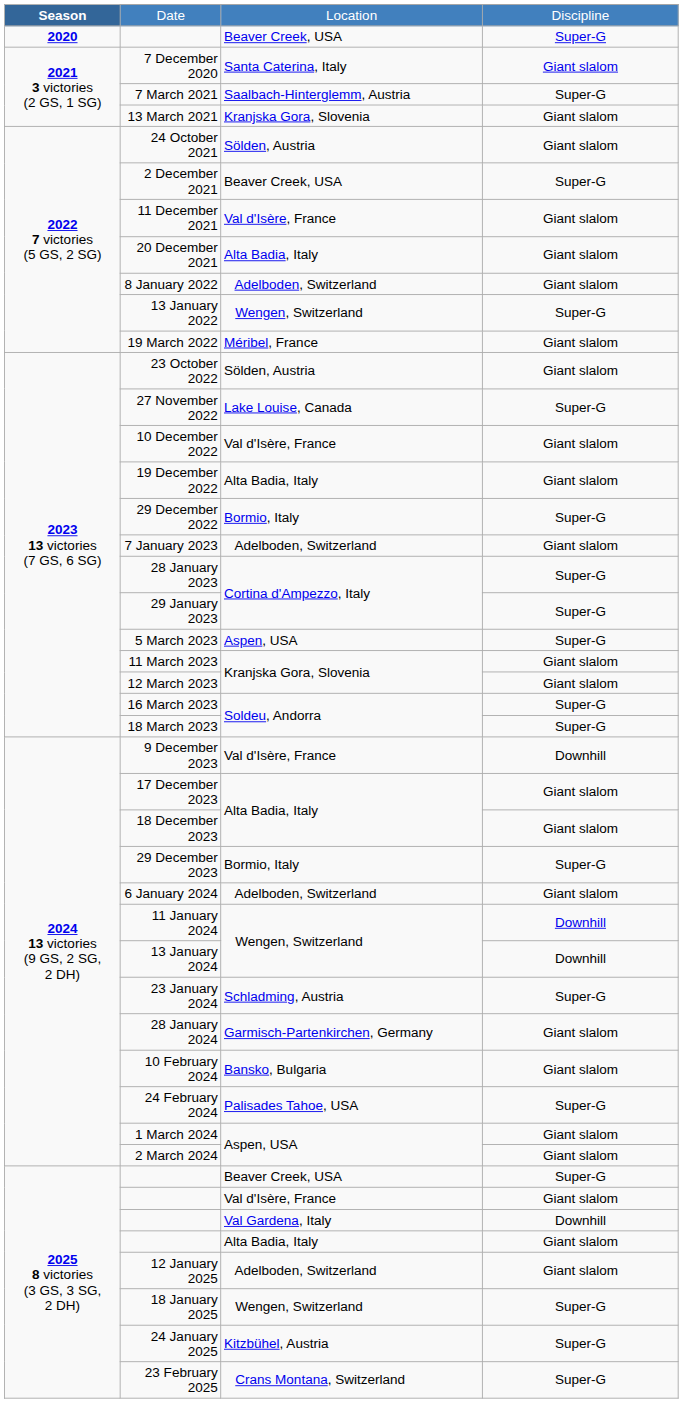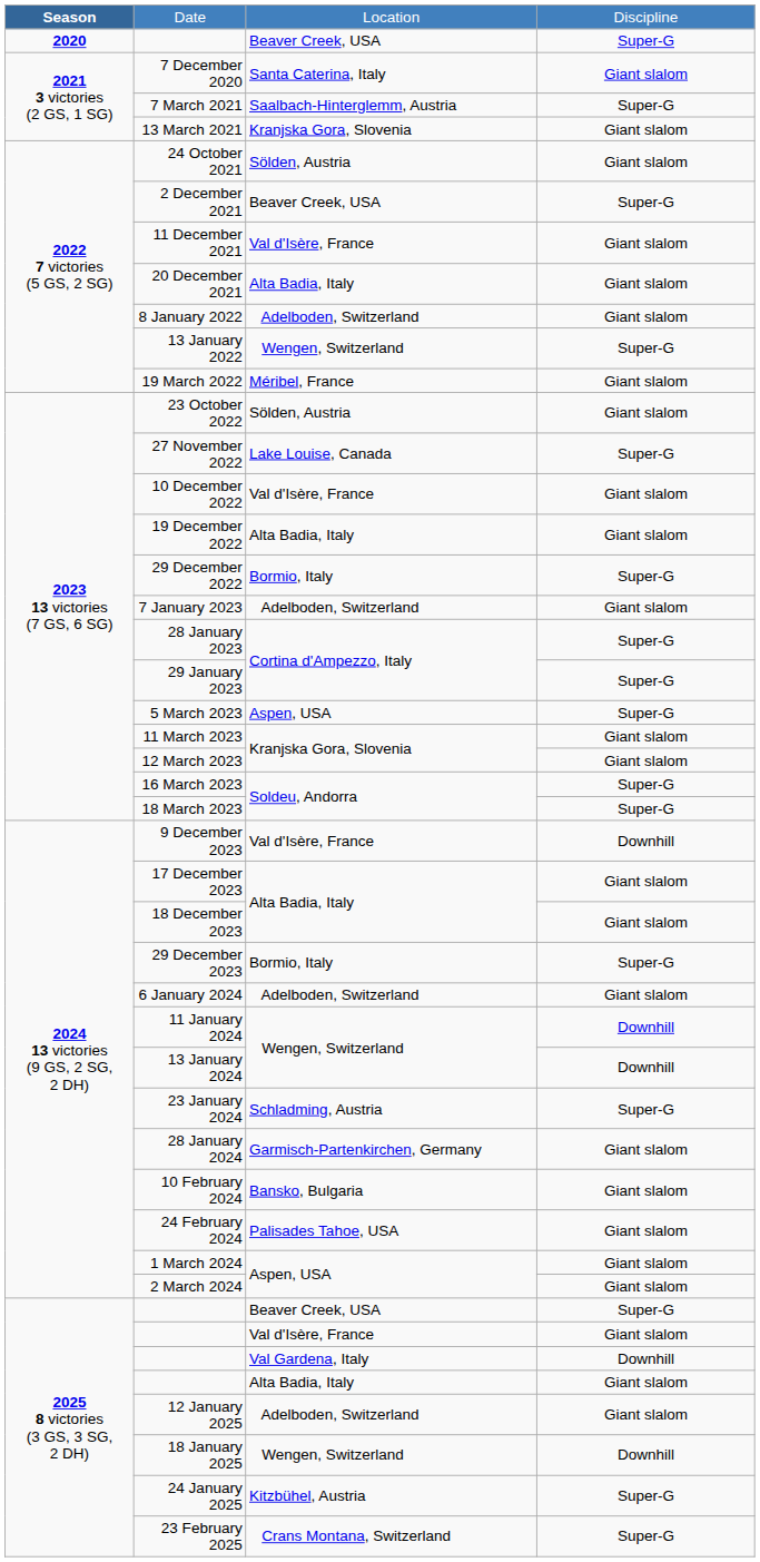24 February 2024 | column 4: Super-G -> Giant slalom
18 January 2025 | column 4: Super-G -> Downhill
